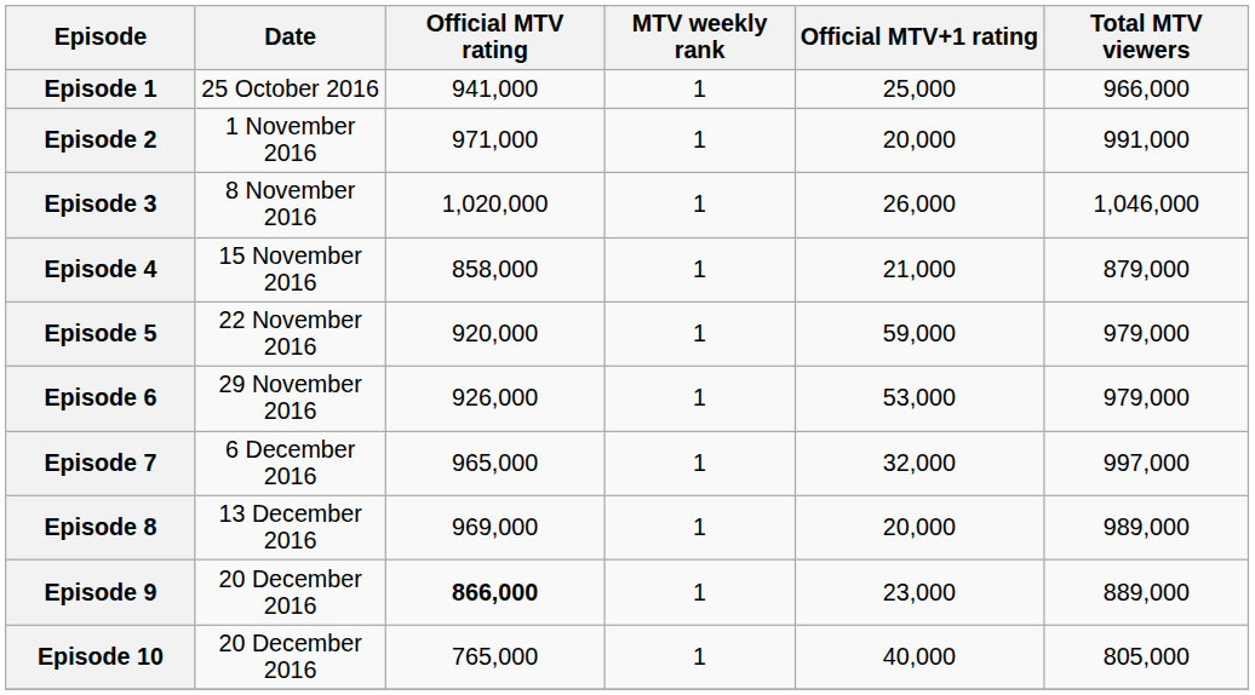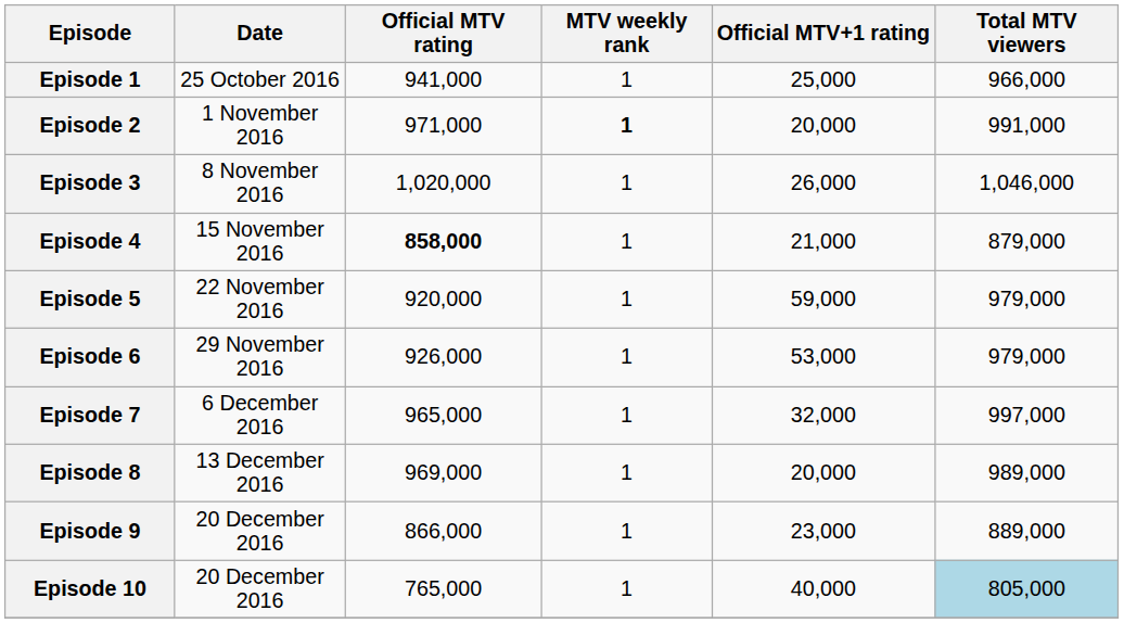Episode 2 | MTV weekly rank: normal -> bold
Episode 4 | Official MTV rating: normal -> bold
Episode 9 | Official MTV rating: bold -> normal
Episode 10 | Total MTV viewers: no background -> lightblue background
